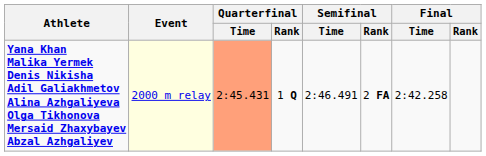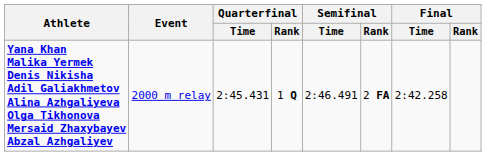row 3 | Event: lightyellow background -> no background
row 3 | Quarterfinal / Time: lightsalmon background -> no background
